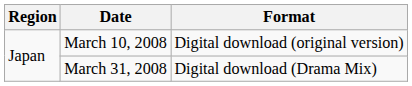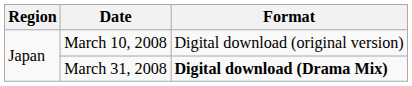March 31, 2008 | Format: normal -> bold
